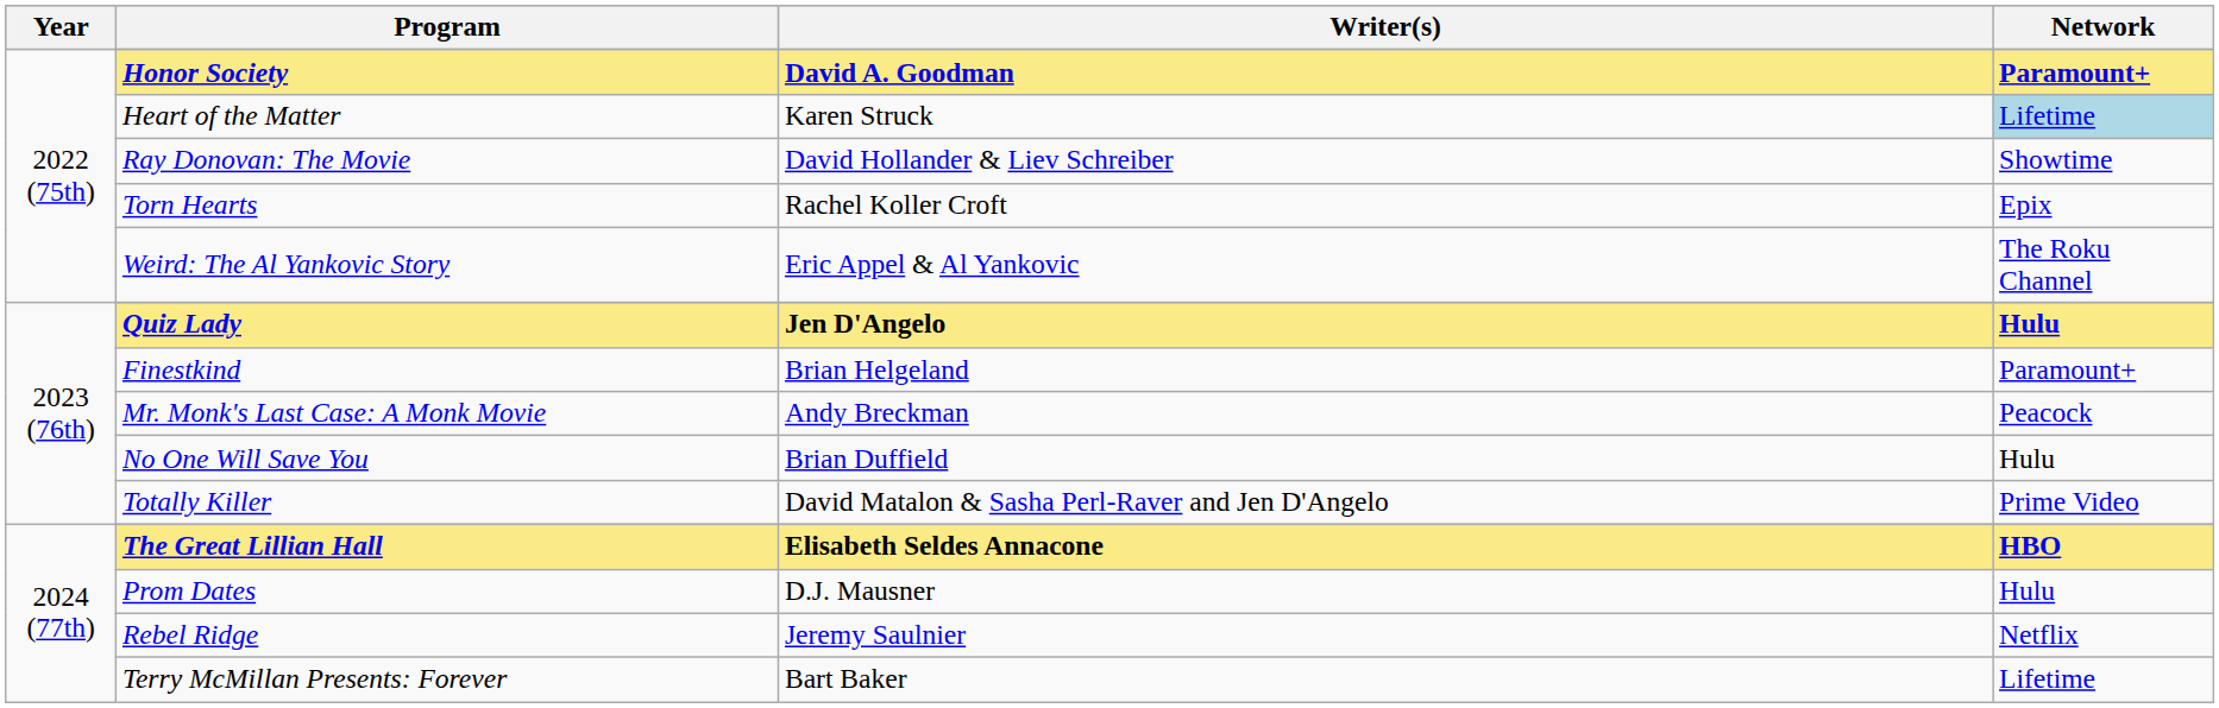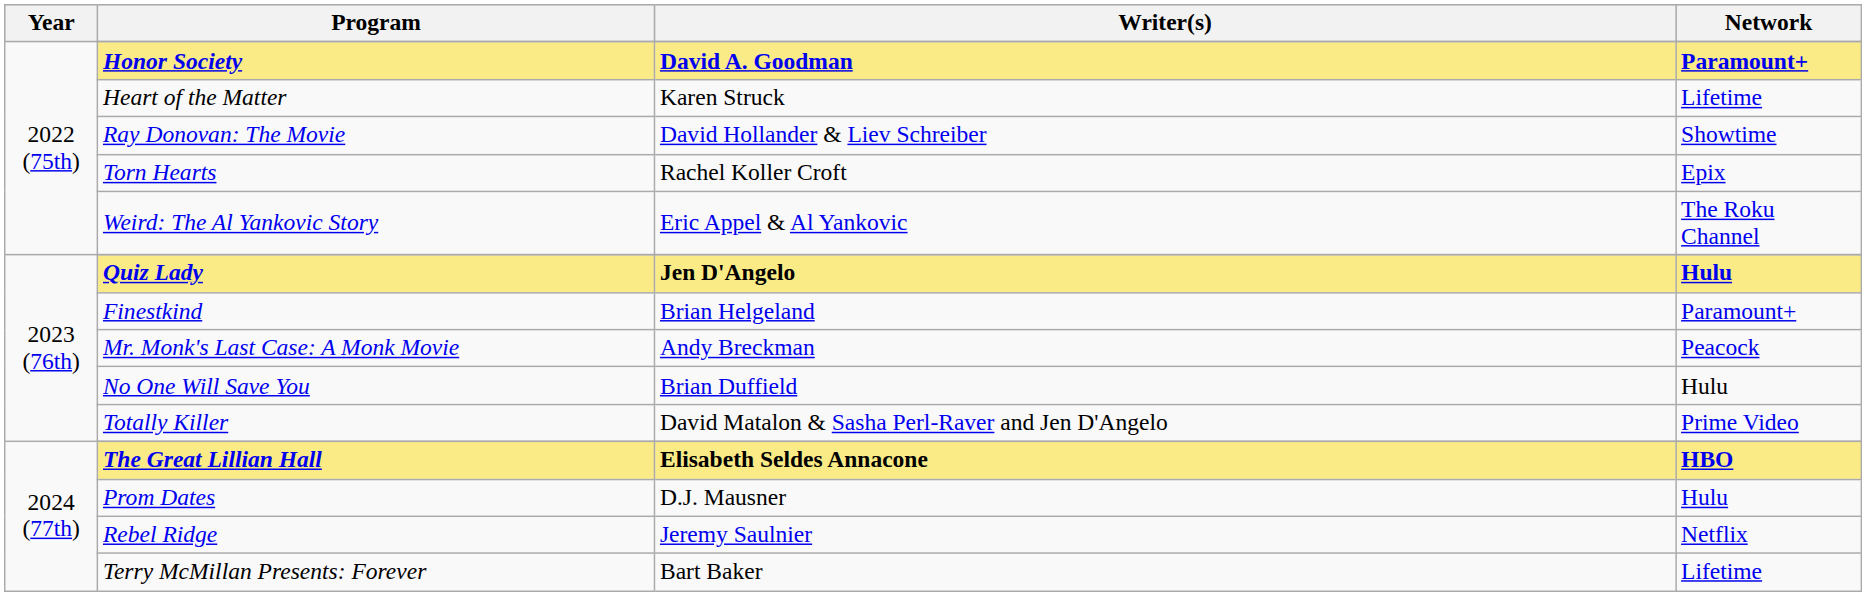Heart of the Matter | Network: lightblue background -> no background
